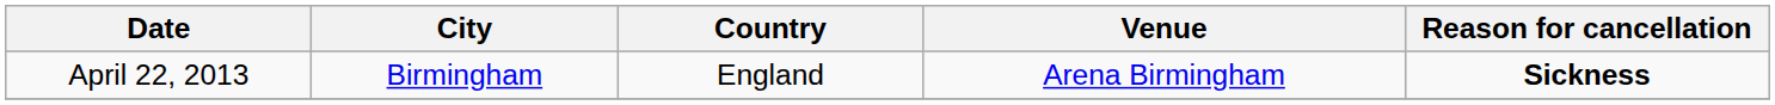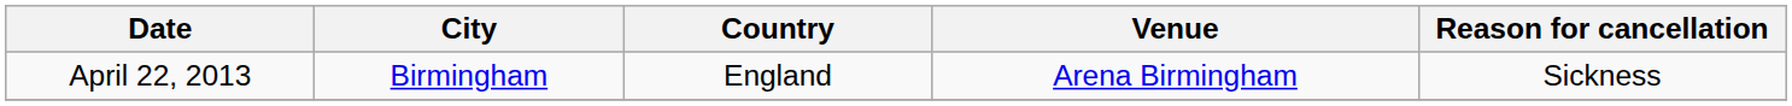April 22, 2013 | Reason for cancellation: bold -> normal
